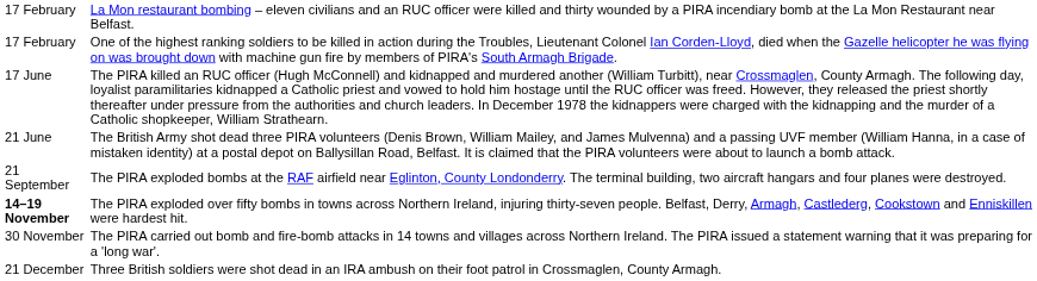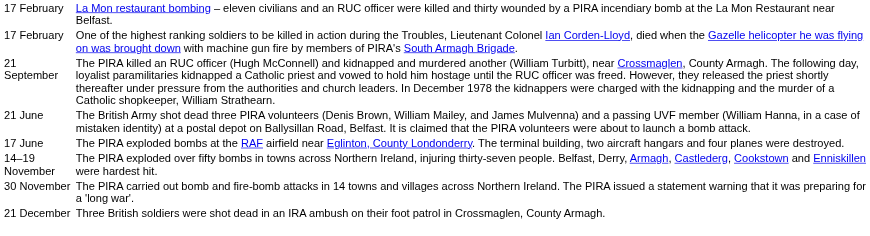row 3 | column 1: 17 June -> 21 September
row 5 | column 1: 21 September -> 17 June
row 6 | column 1: bold -> normal
